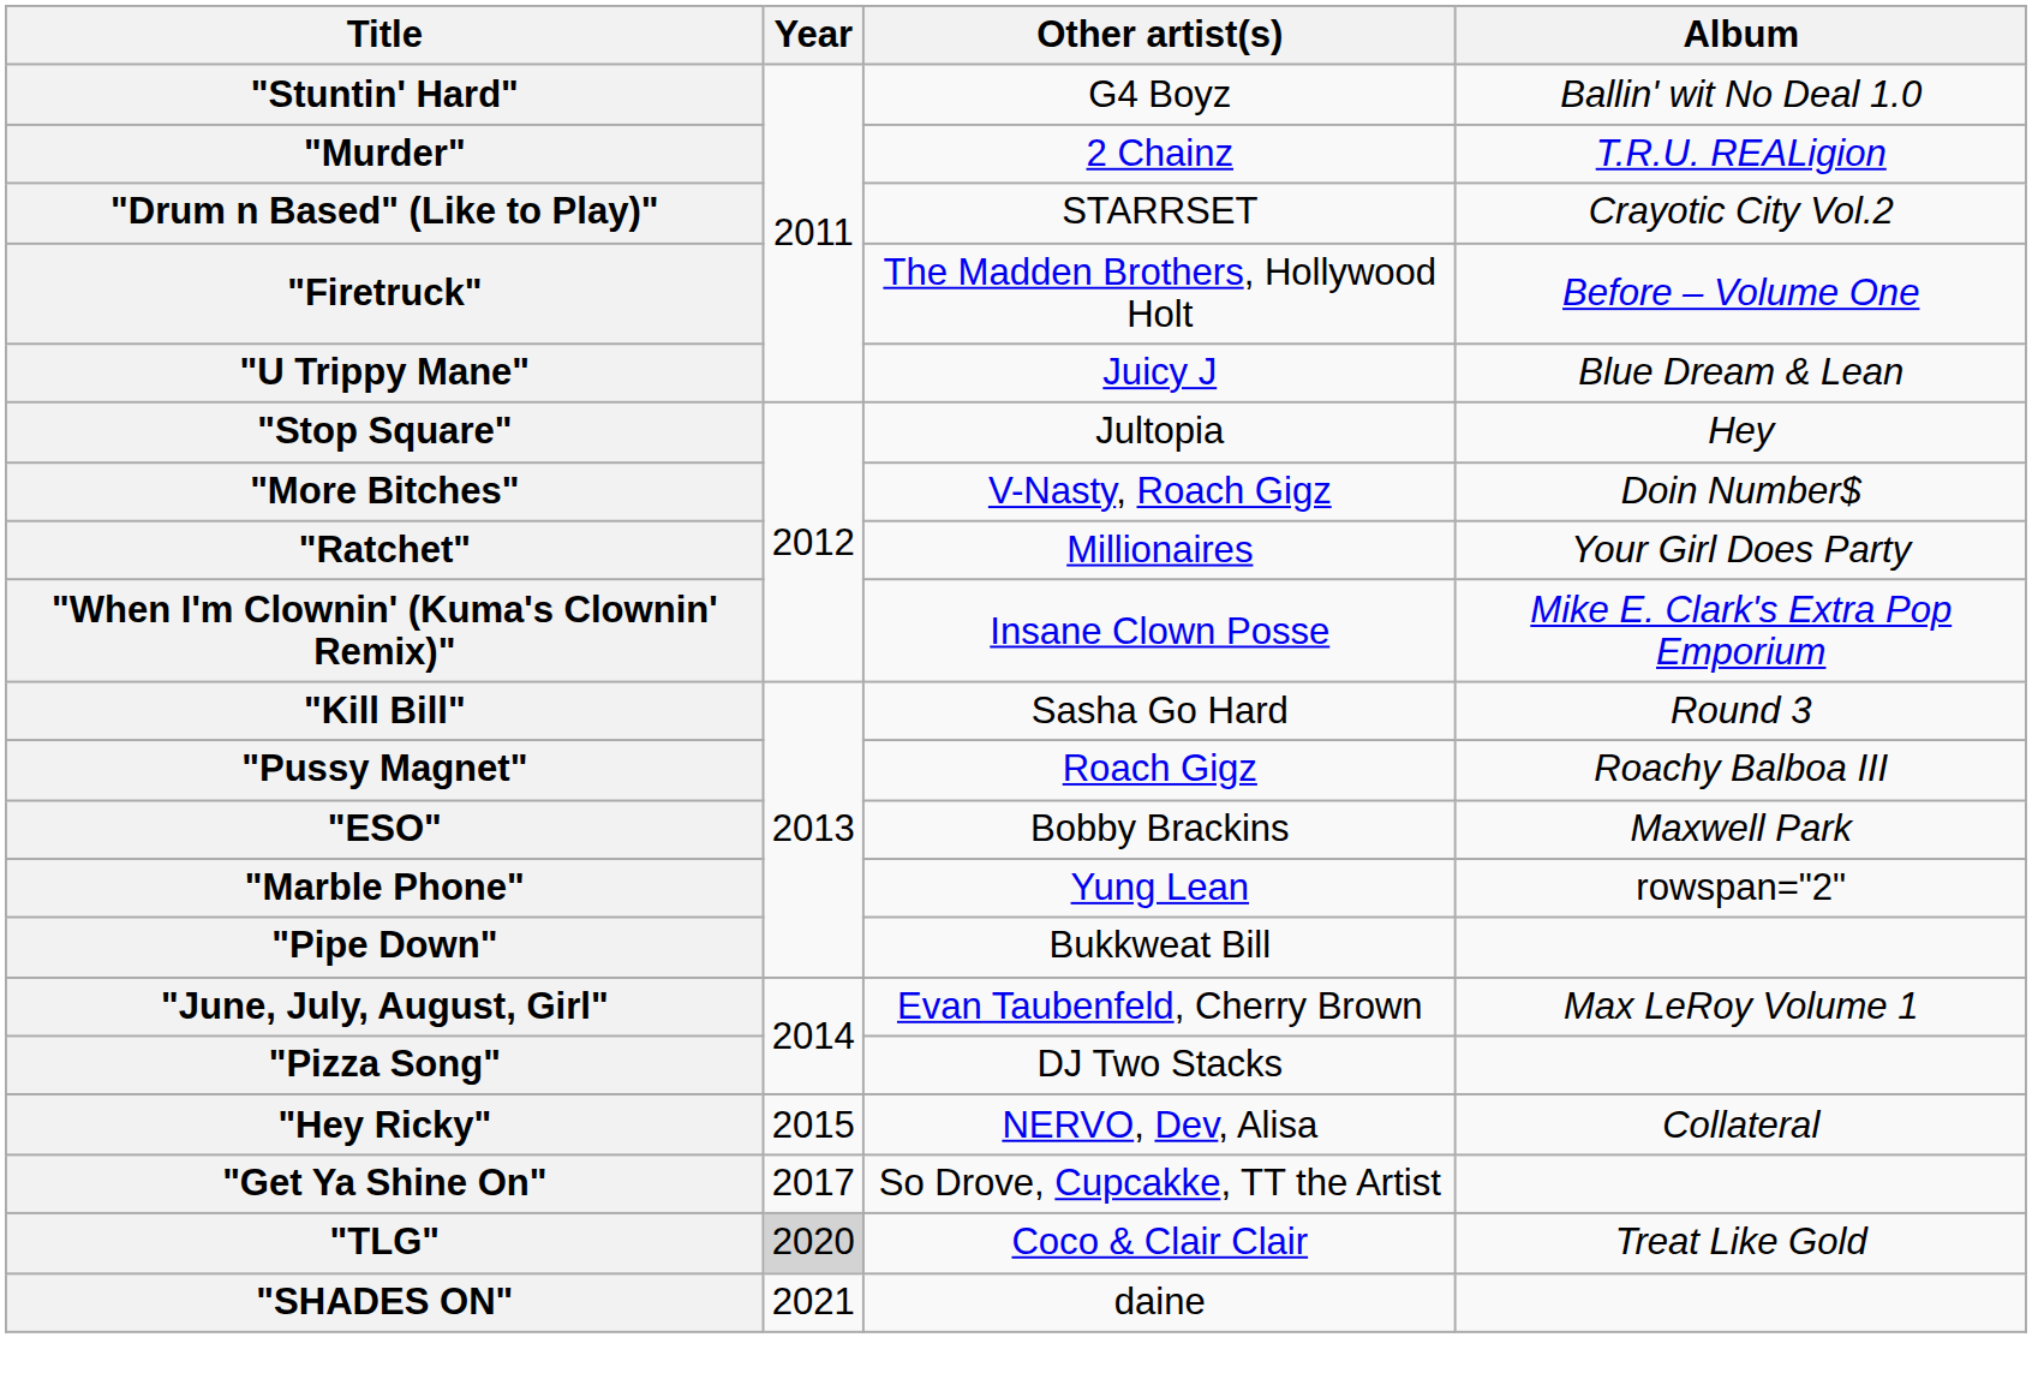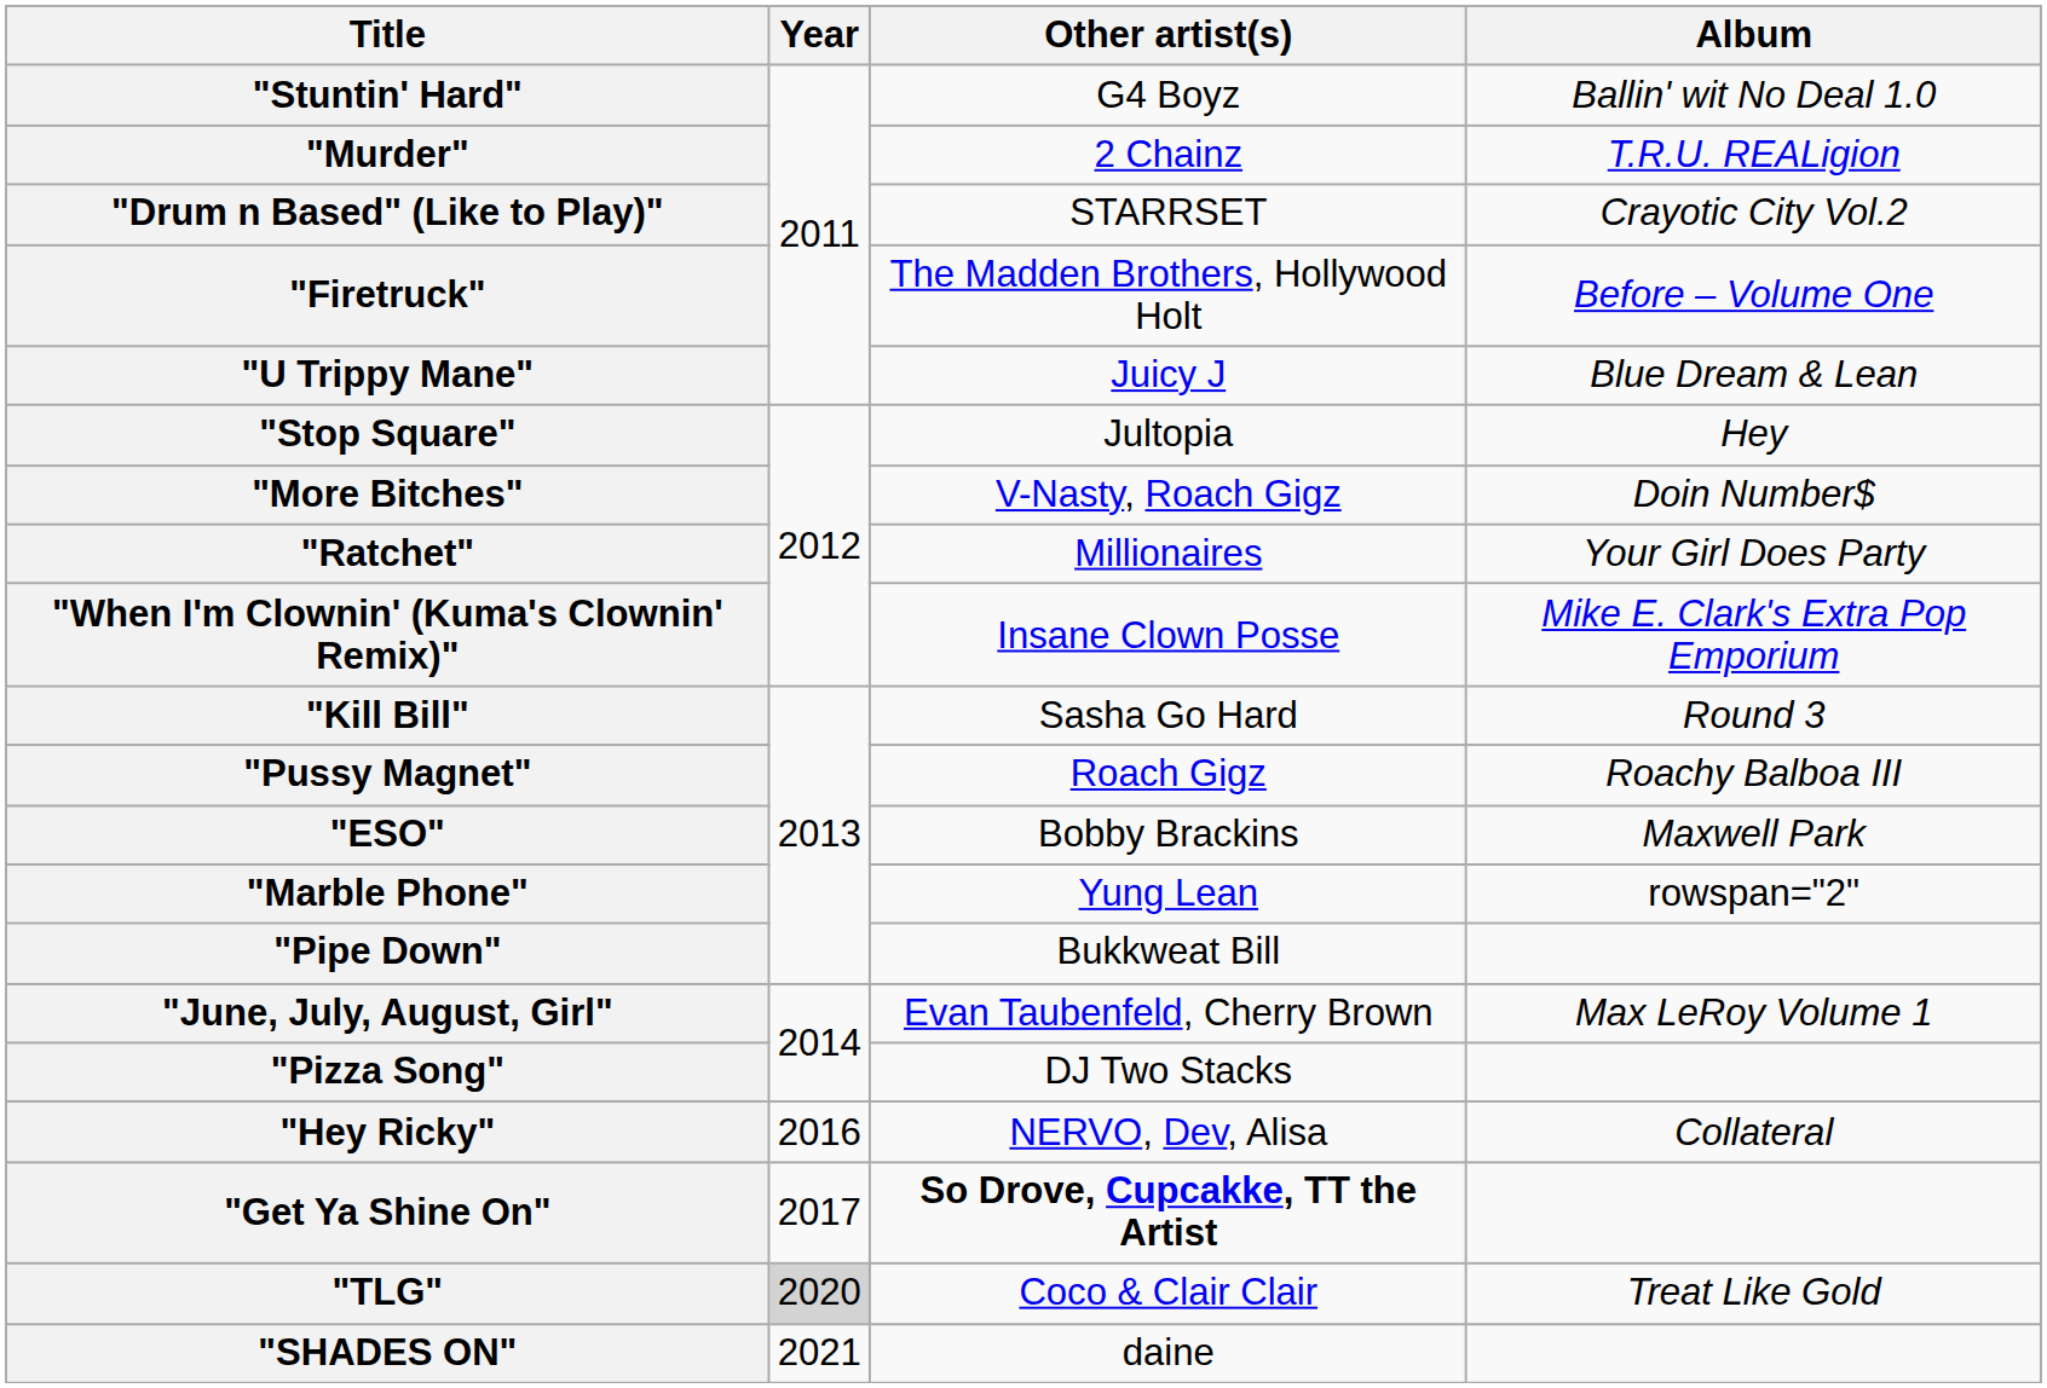"Hey Ricky" | Year: 2015 -> 2016
"Get Ya Shine On" | Other artist(s): normal -> bold
